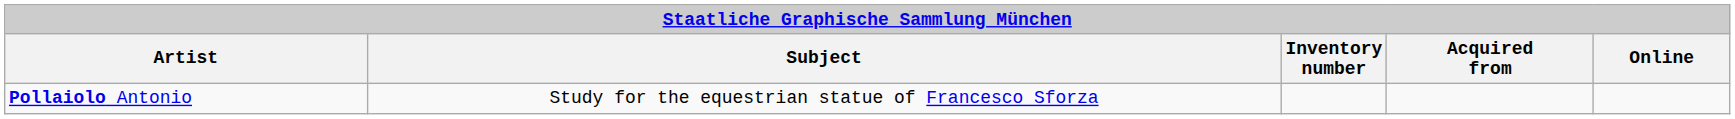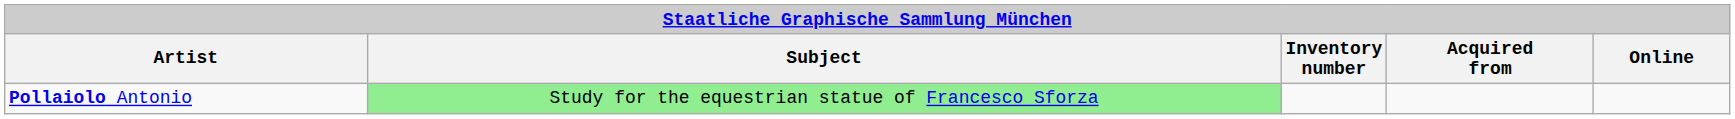Pollaiolo Antonio | Subject: no background -> lightgreen background
